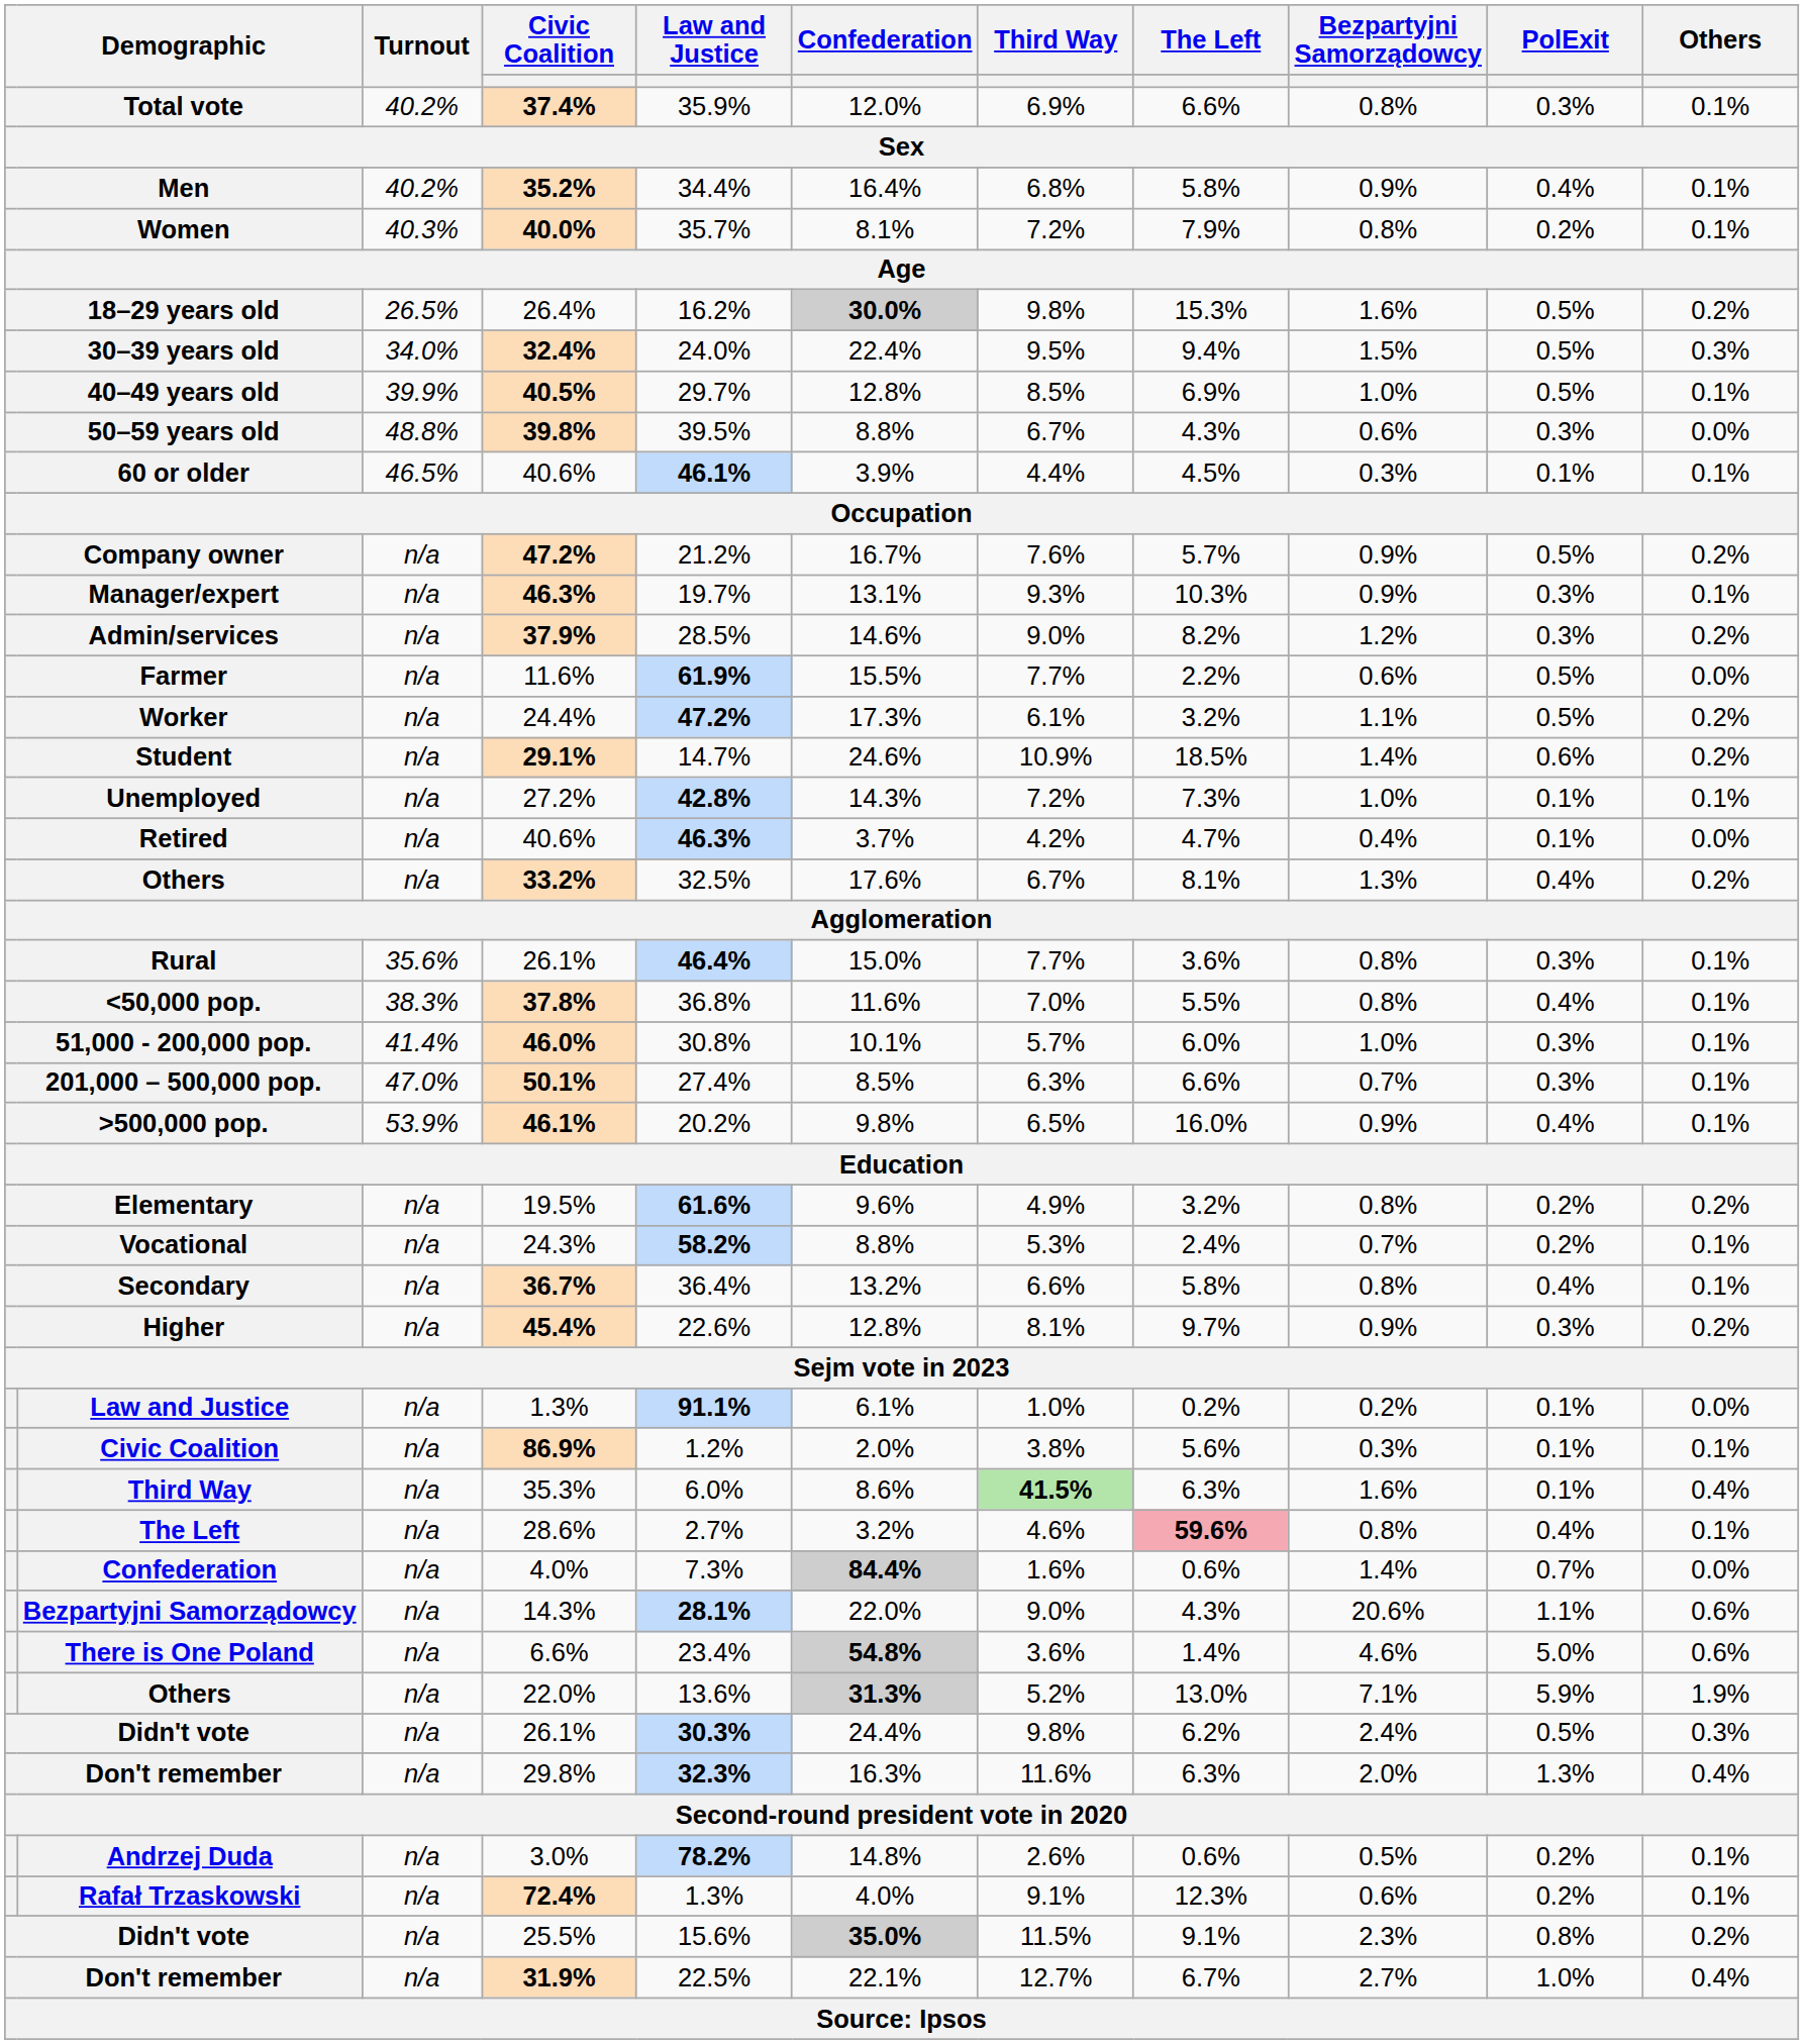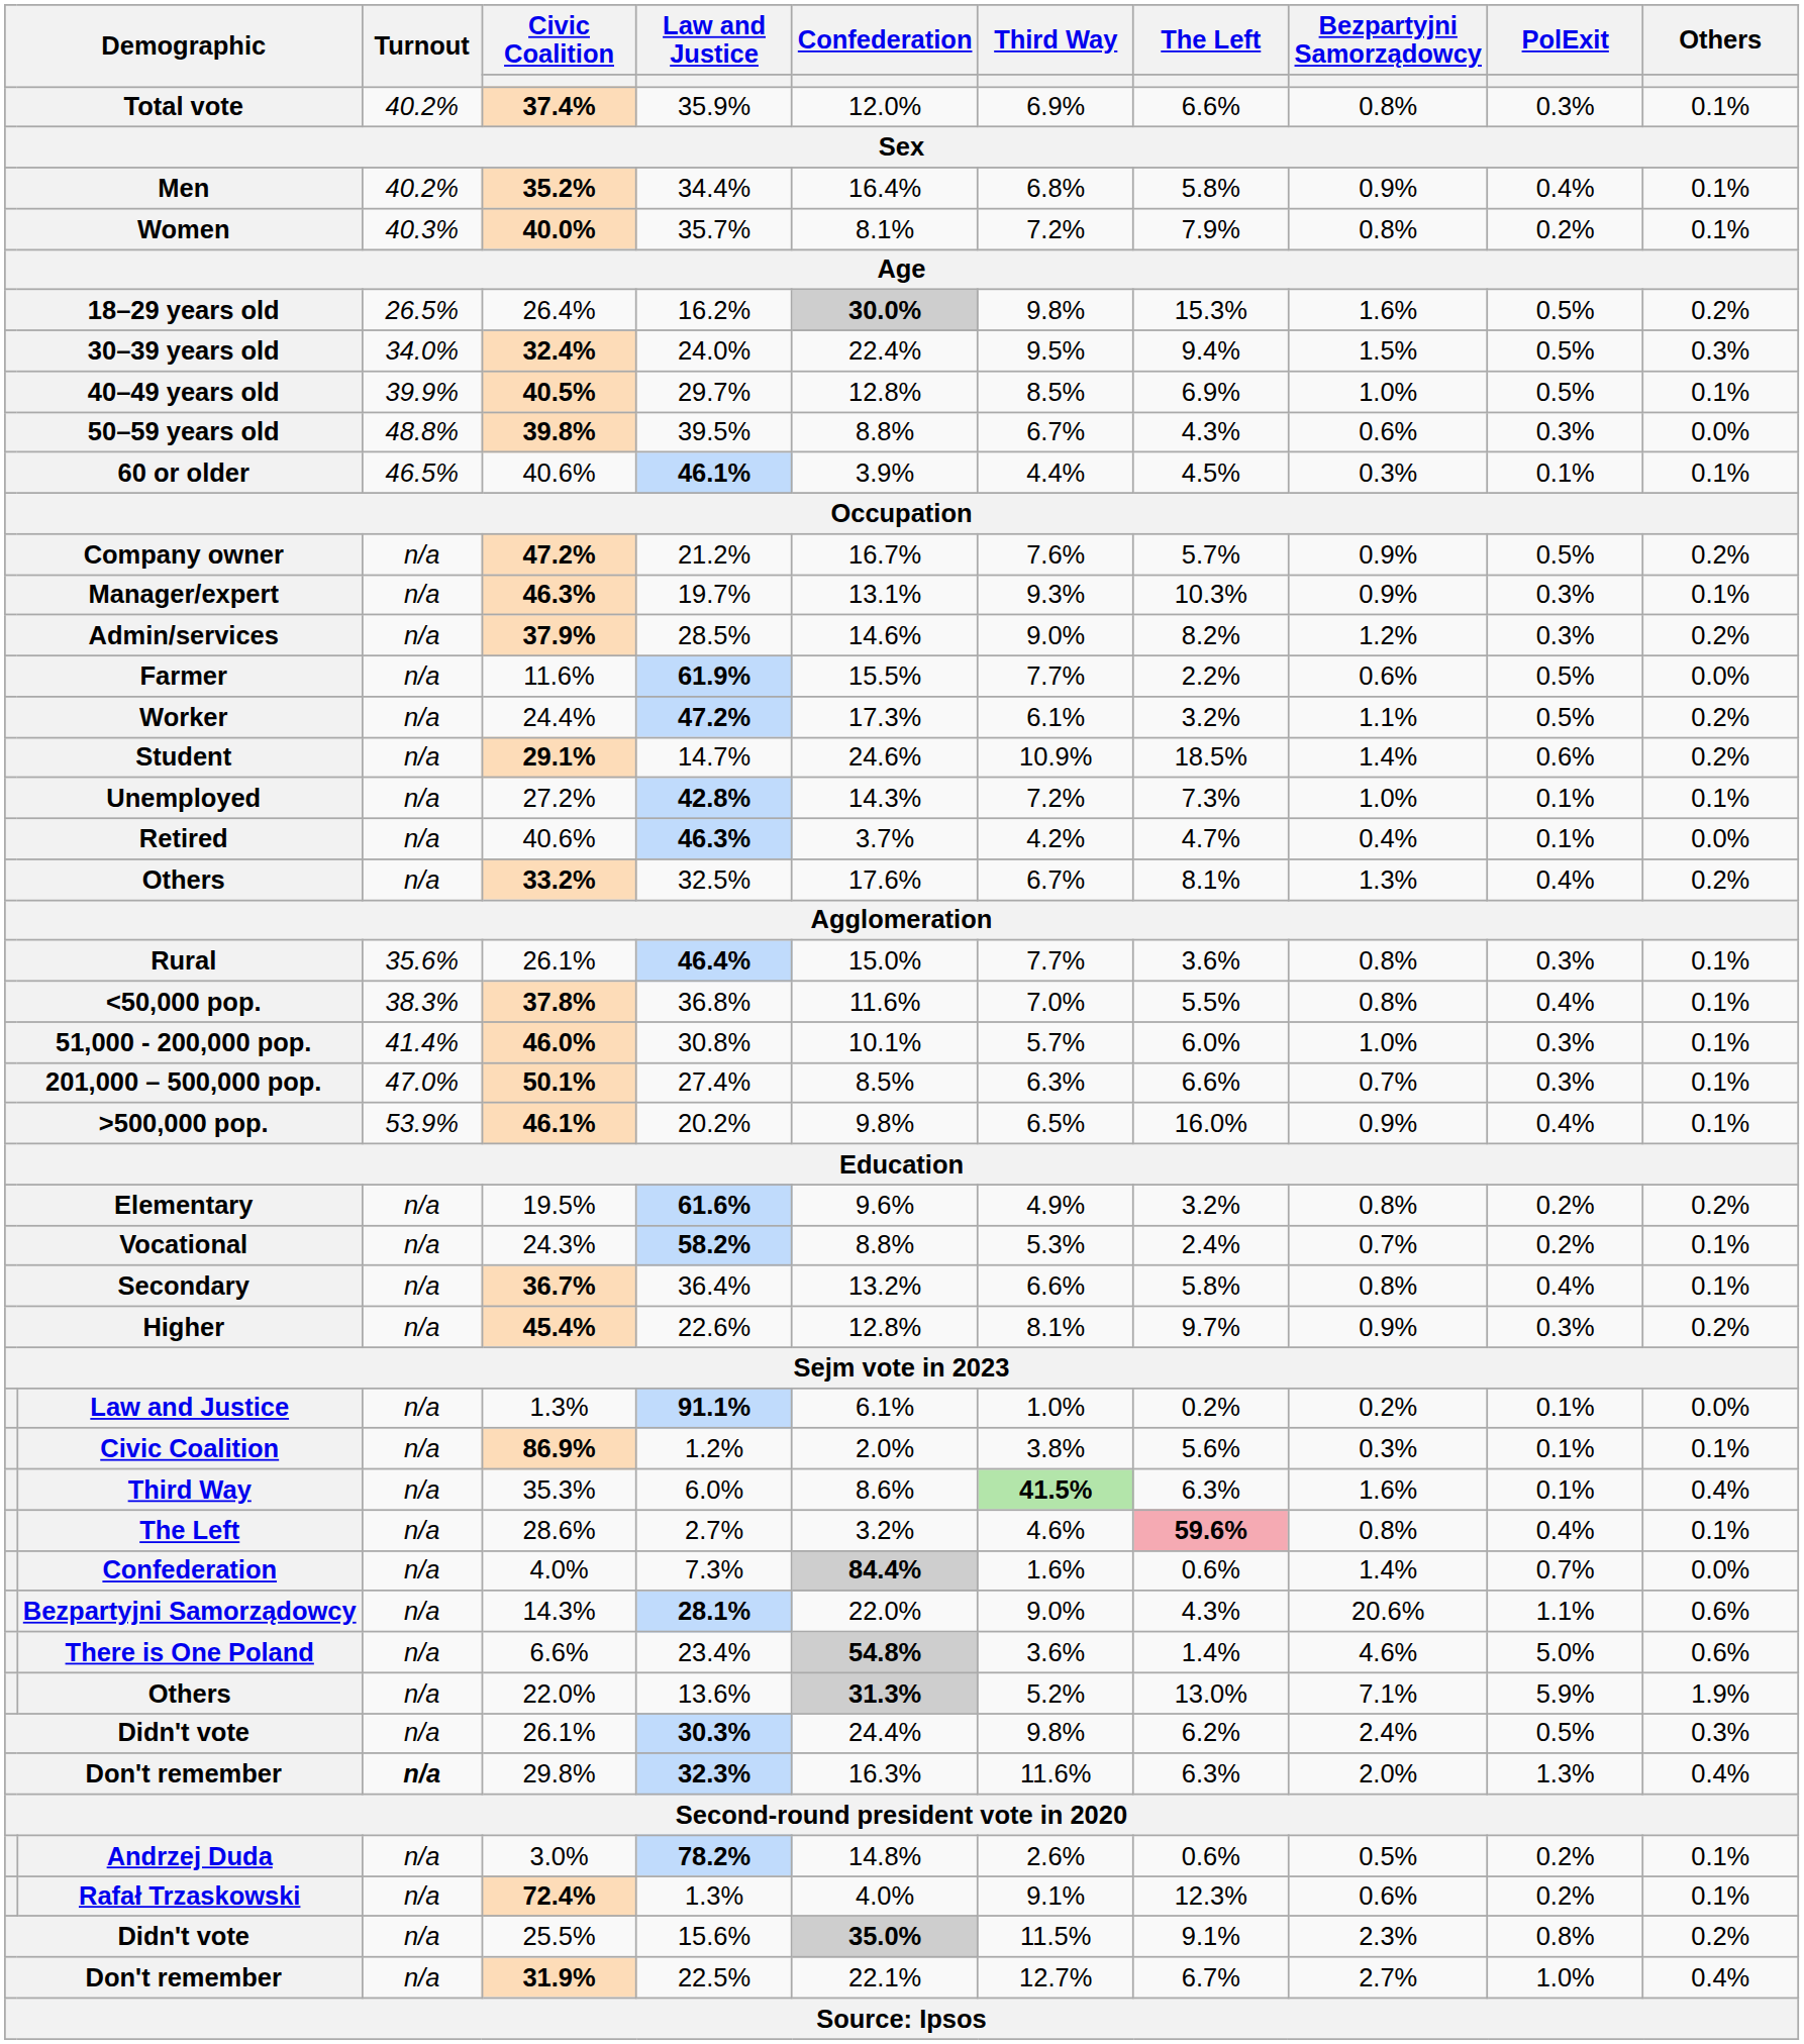Don't remember / 29.8% | Turnout: normal -> bold
